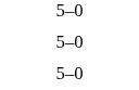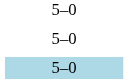row 3 | column 1: no background -> lightblue background
